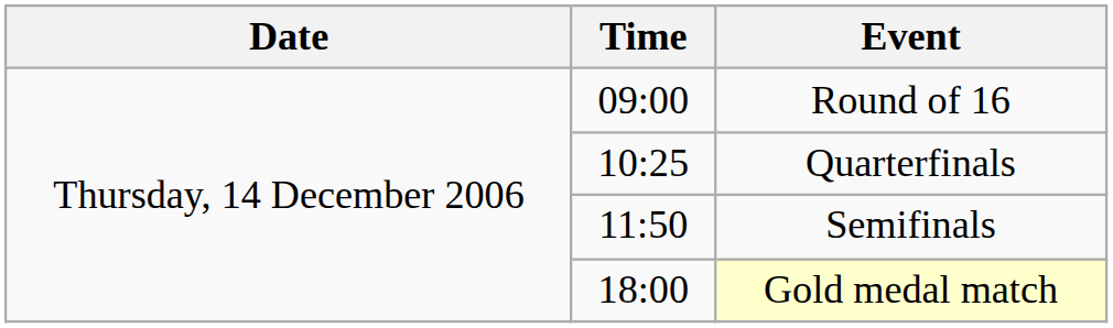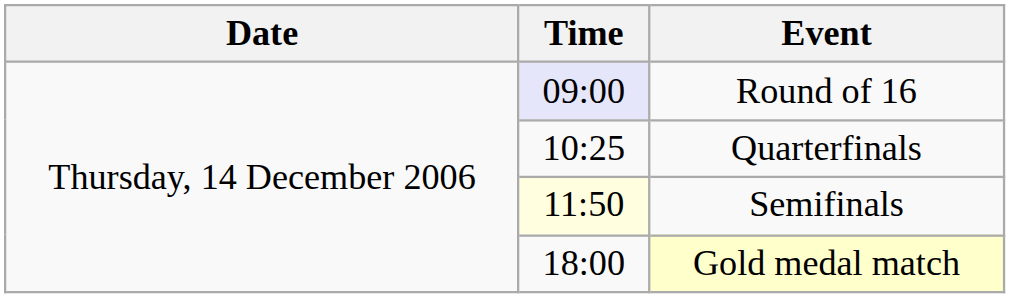Round of 16 | Time: no background -> lavender background
Semifinals | Time: no background -> lightyellow background
